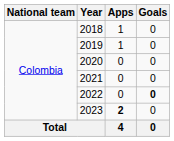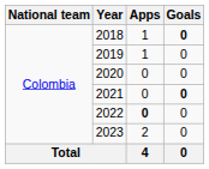2018 | Goals: normal -> bold
2021 | Goals: normal -> bold
2022 | Apps: normal -> bold
2022 | Goals: bold -> normal
2023 | Apps: bold -> normal
